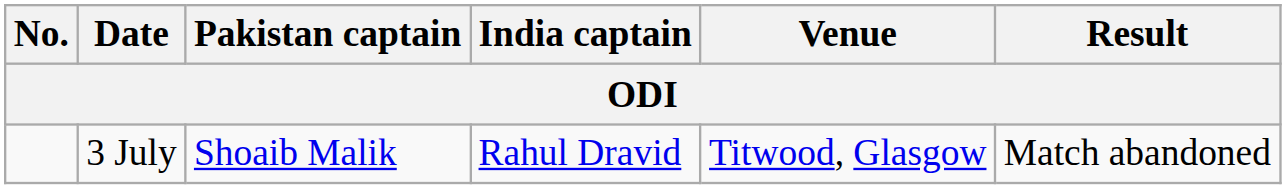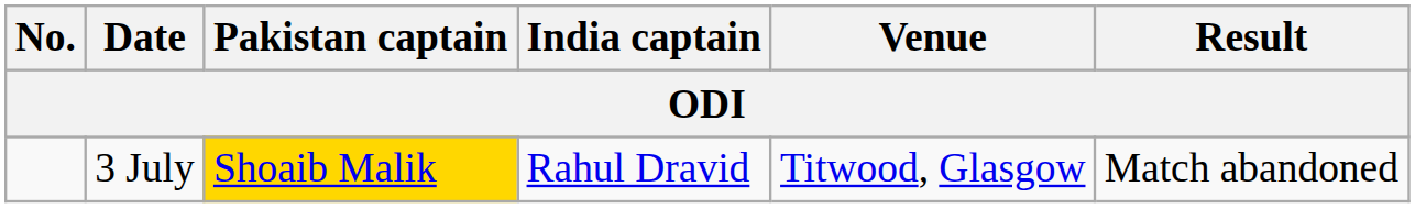3 July | Pakistan captain: no background -> gold background
